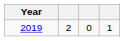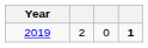2019 | column 4: normal -> bold
